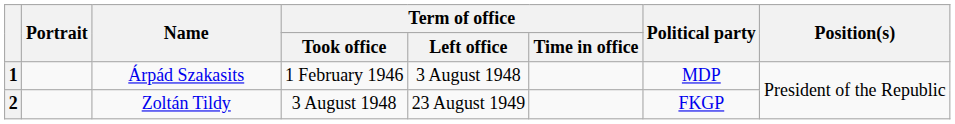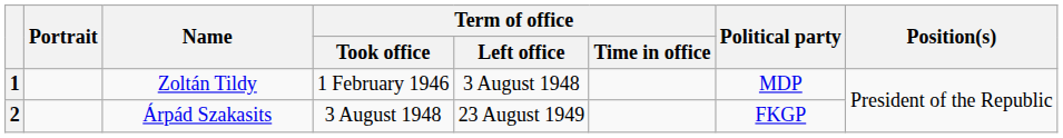1 | Name: Árpád Szakasits -> Zoltán Tildy
2 | Name: Zoltán Tildy -> Árpád Szakasits
